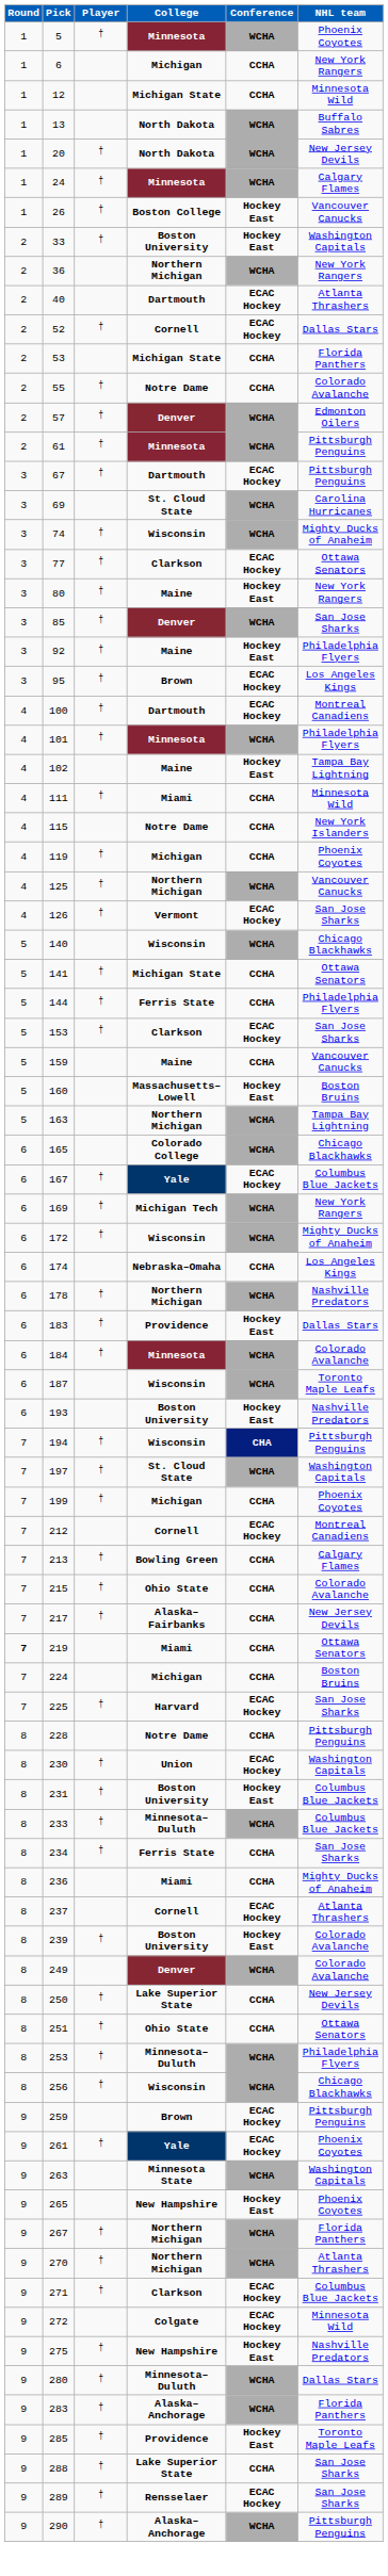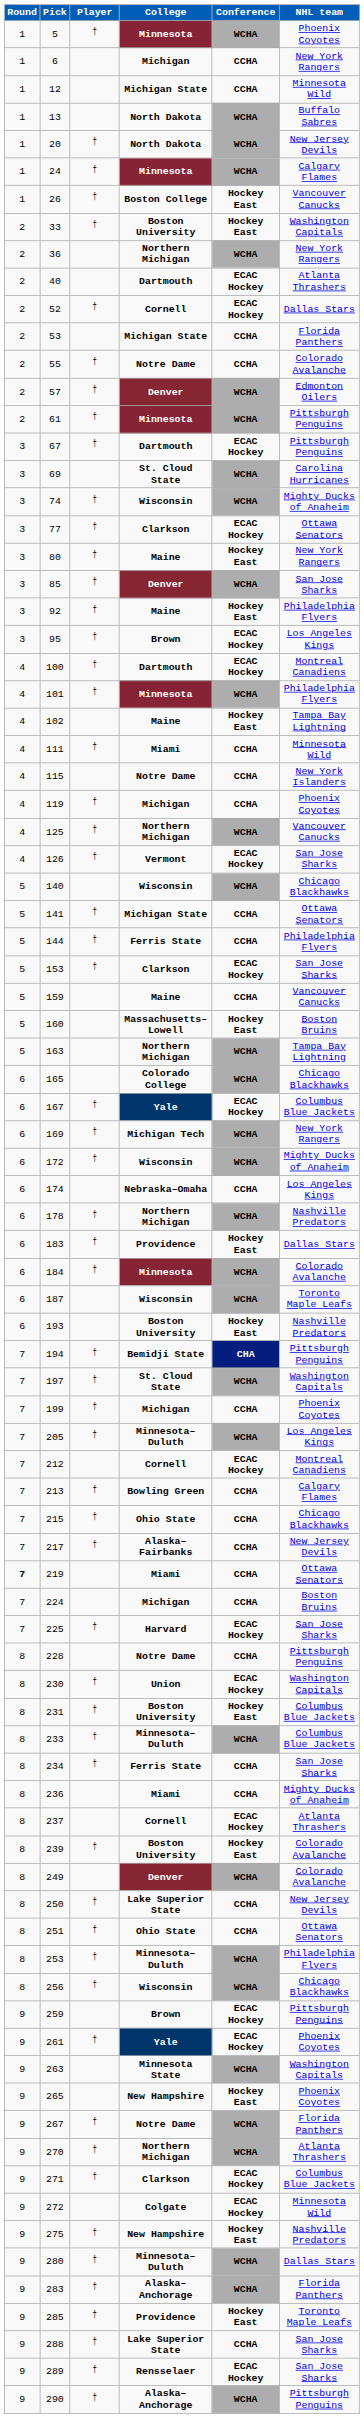194 | College: Wisconsin -> Bemidji State
+ row: 7 | 205 | † | Minnesota–Duluth | WCHA | Los Angeles Kings
215 | NHL team: Colorado Avalanche -> Chicago Blackhawks
267 | College: Northern Michigan -> Notre Dame
